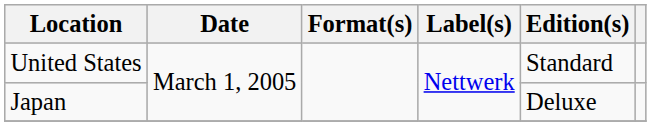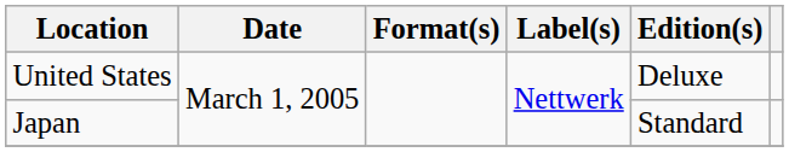United States | Edition(s): Standard -> Deluxe
Japan | Edition(s): Deluxe -> Standard
